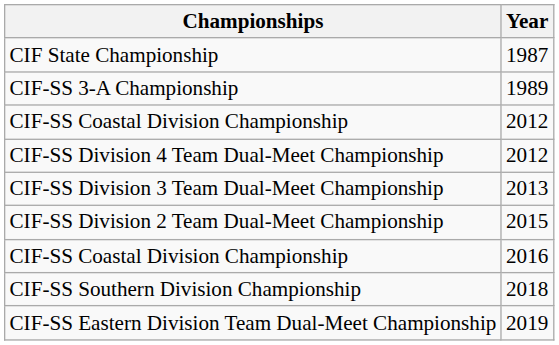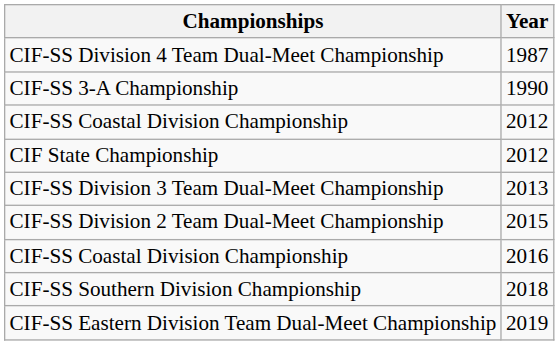row 2 | Championships: CIF State Championship -> CIF-SS Division 4 Team Dual-Meet Championship
row 3 | Year: 1989 -> 1990
row 5 | Championships: CIF-SS Division 4 Team Dual-Meet Championship -> CIF State Championship
